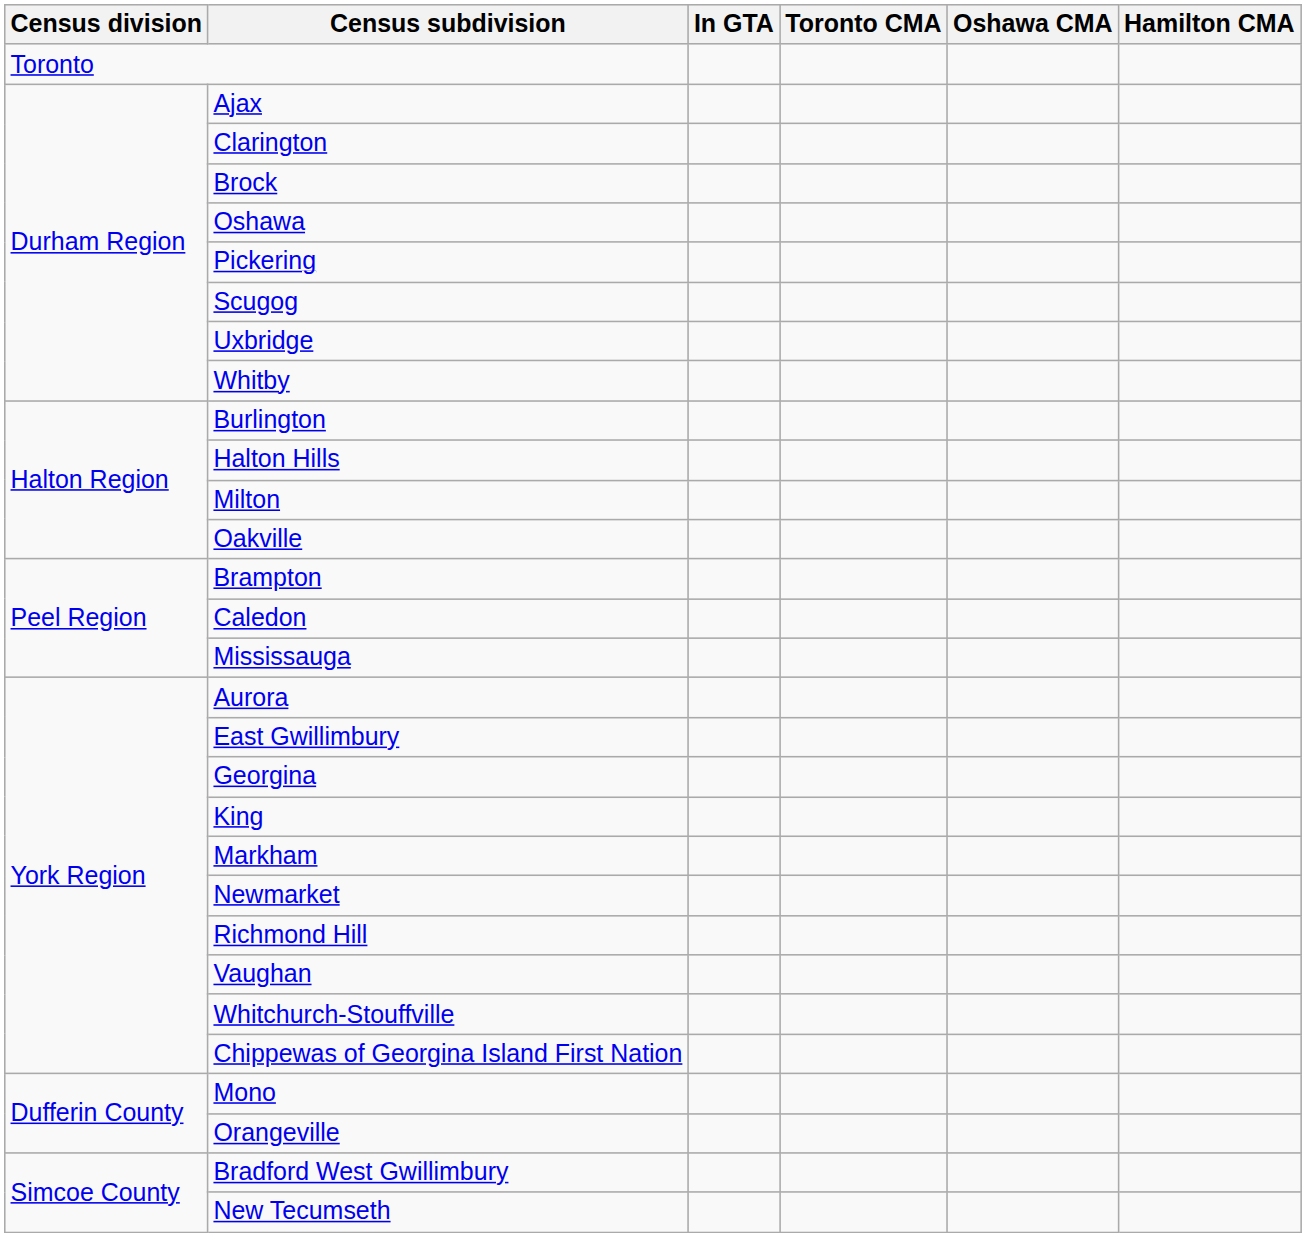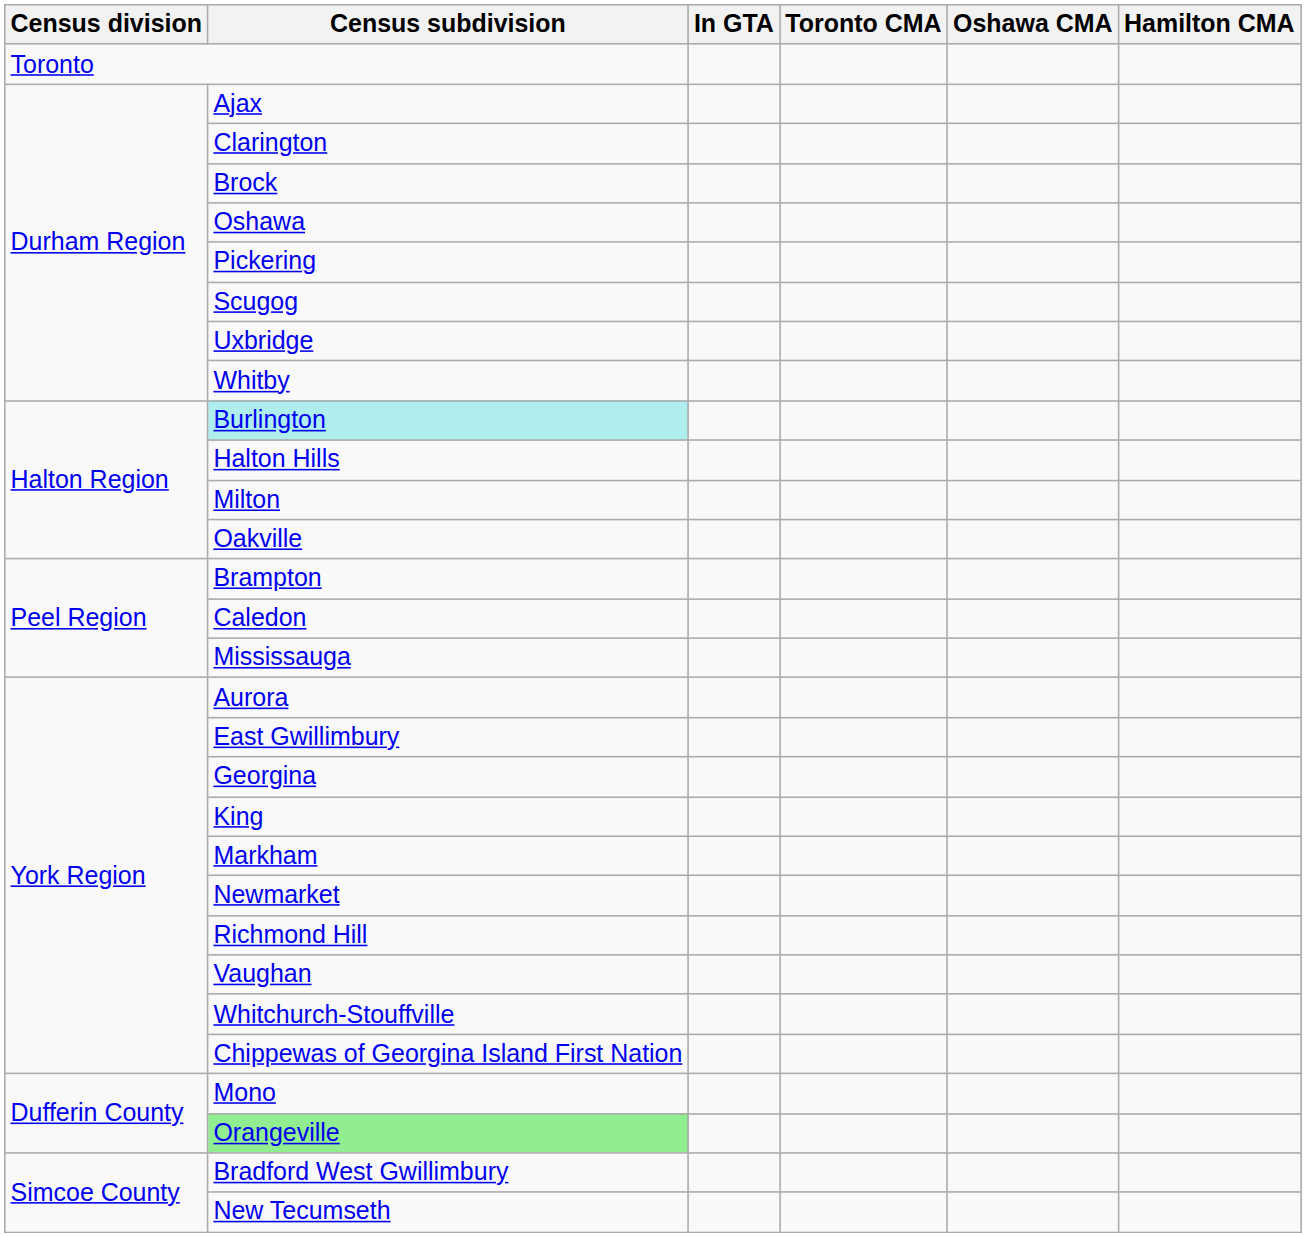Burlington | Census subdivision: no background -> paleturquoise background
Orangeville | Census subdivision: no background -> lightgreen background
